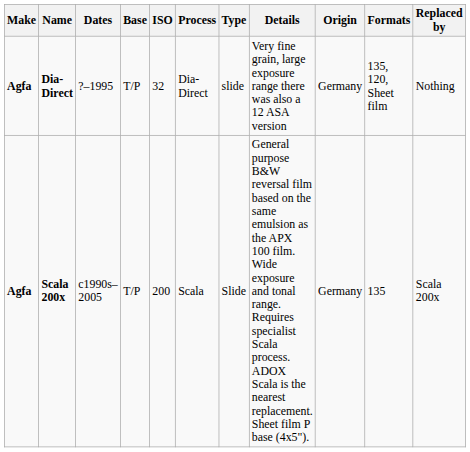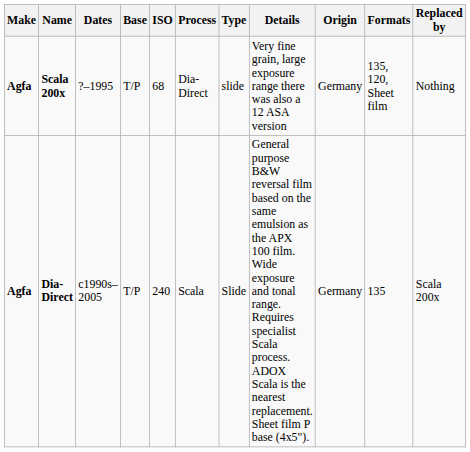row 2 | Name: Dia-Direct -> Scala 200x
row 2 | ISO: 32 -> 68
row 3 | Name: Scala 200x -> Dia-Direct
row 3 | ISO: 200 -> 240
